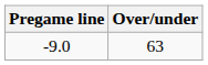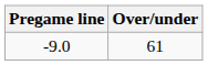-9.0 | Over/under: 63 -> 61
